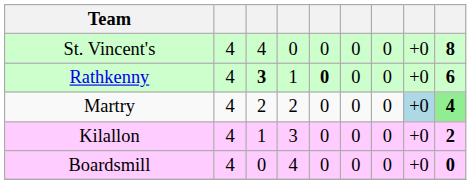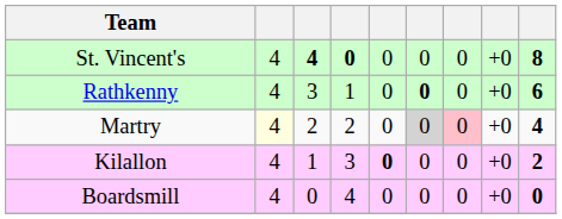St. Vincent's | column 3: normal -> bold
St. Vincent's | column 4: normal -> bold
Rathkenny | column 3: bold -> normal
Rathkenny | column 5: bold -> normal
Rathkenny | column 6: normal -> bold
Martry | column 2: no background -> lightyellow background
Martry | column 6: no background -> lightgrey background
Martry | column 7: no background -> pink background
Martry | column 8: lightblue background -> no background
Martry | column 9: lightgreen background -> no background
Kilallon | column 5: normal -> bold
